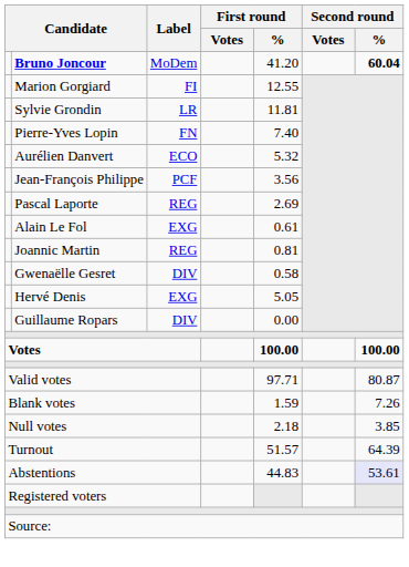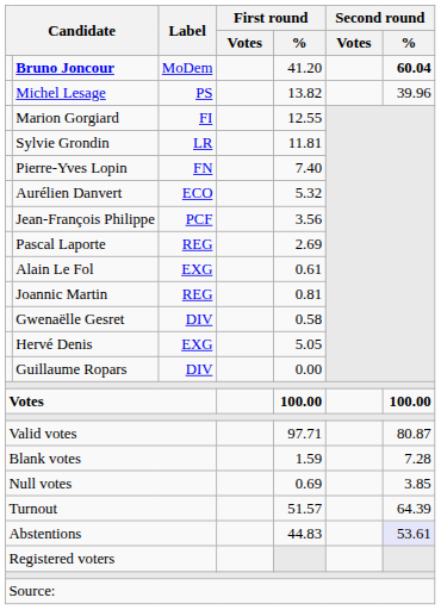+ row: Michel Lesage | PS | 13.82 | 39.96
Blank votes | Second round / %: 7.26 -> 7.28
Null votes | First round / %: 2.18 -> 0.69
